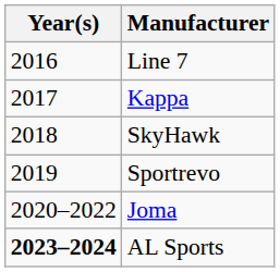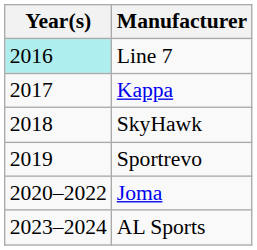Line 7 | Year(s): no background -> paleturquoise background
AL Sports | Year(s): bold -> normal
